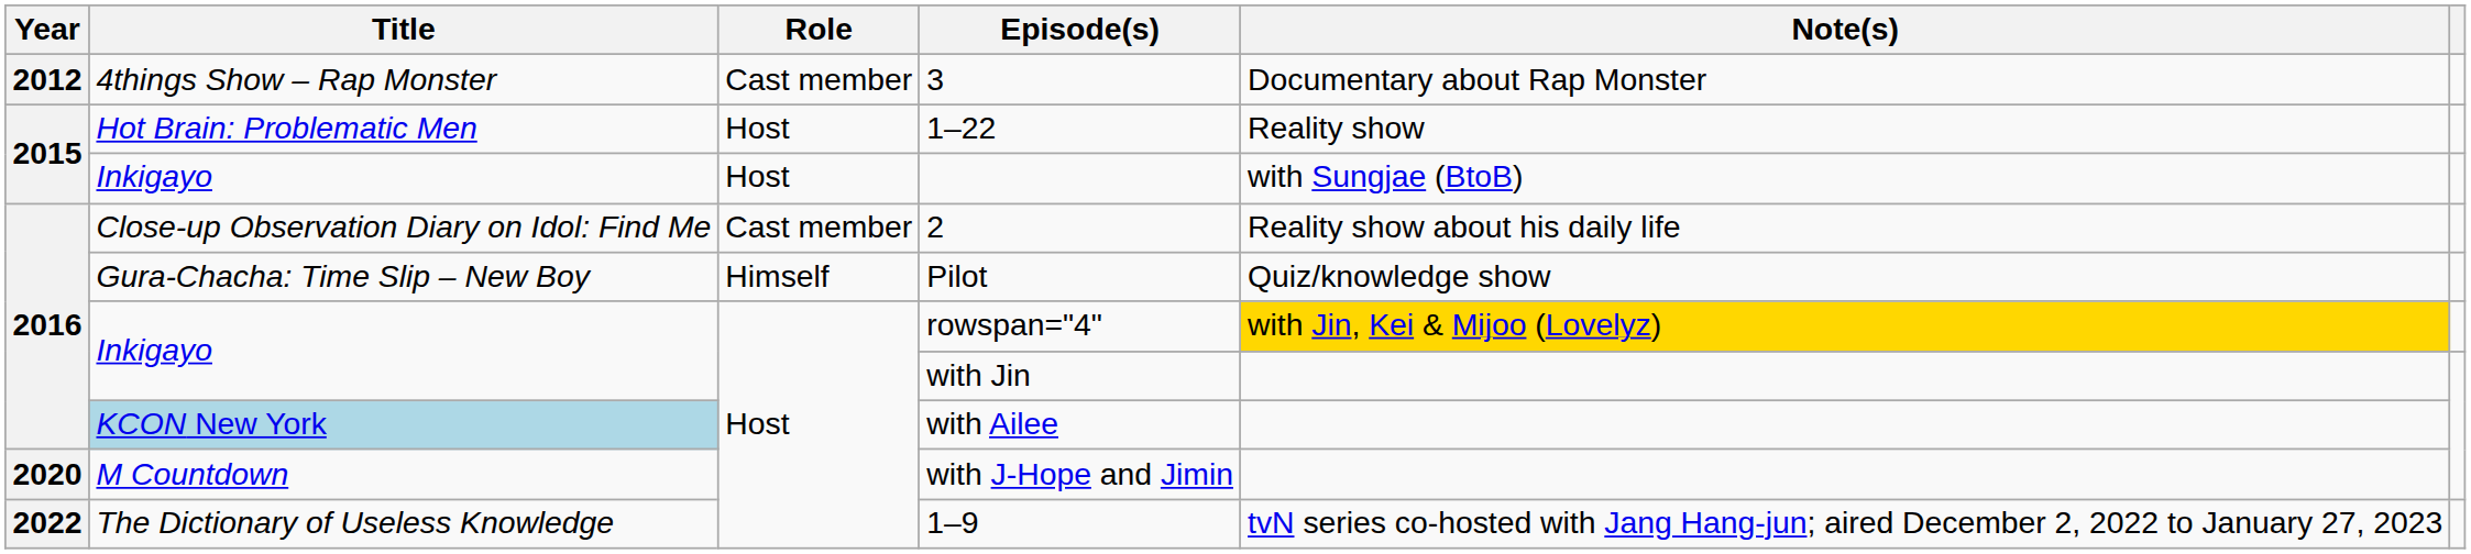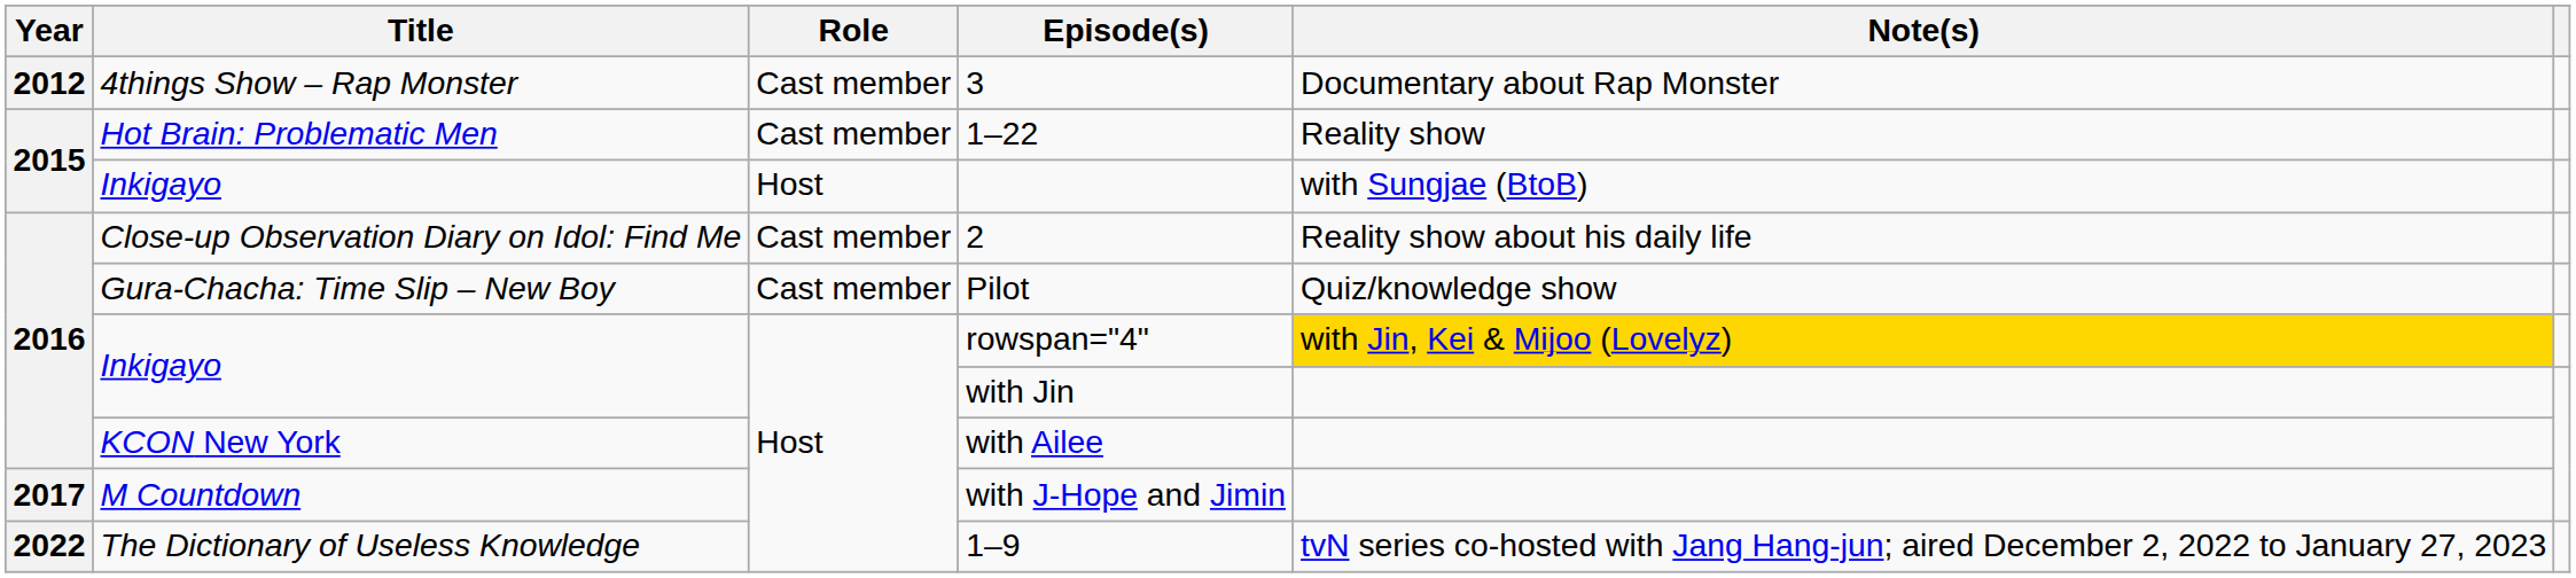1–22 | Role: Host -> Cast member
Pilot | Role: Himself -> Cast member
with Ailee | Title: lightblue background -> no background
with J-Hope and Jimin | Year: 2020 -> 2017
